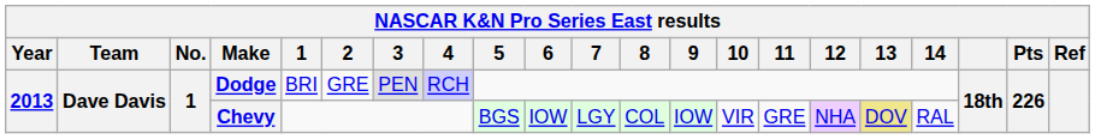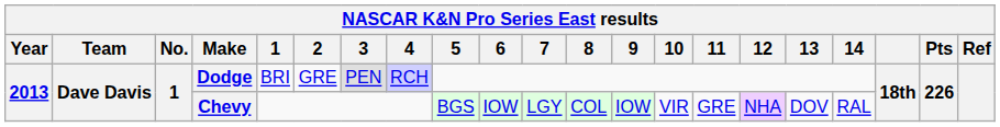Chevy | 13: khaki background -> no background
